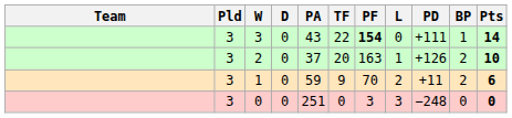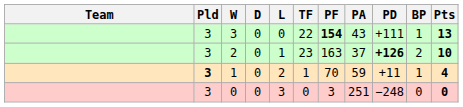columns swapped: L <-> PA
row 2 | Pts: 14 -> 13
row 3 | TF: 20 -> 23
row 3 | PD: normal -> bold
row 4 | Pld: normal -> bold
row 4 | TF: 9 -> 1
row 4 | BP: 2 -> 1
row 4 | Pts: 6 -> 4
